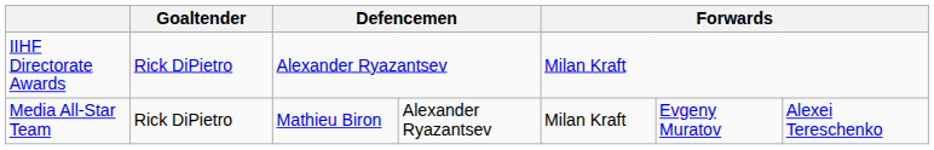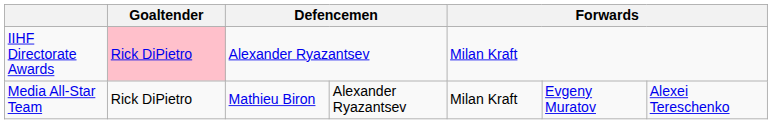IIHF Directorate Awards | Goaltender: no background -> pink background
